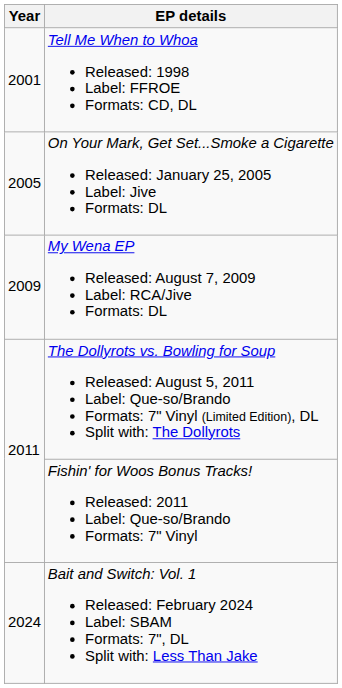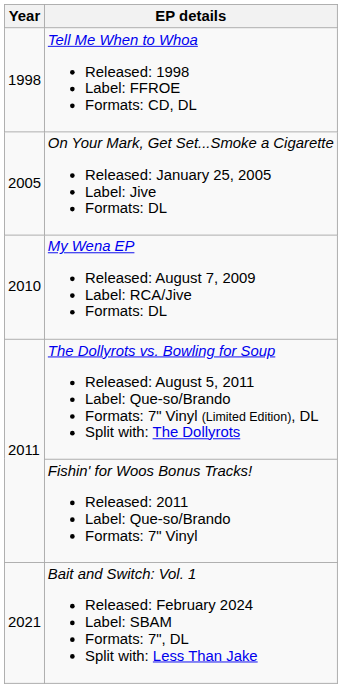row 2 | Year: 2001 -> 1998
row 4 | Year: 2009 -> 2010
row 7 | Year: 2024 -> 2021
